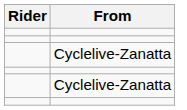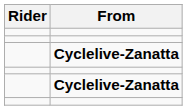row 4 | From: normal -> bold
row 6 | From: normal -> bold
